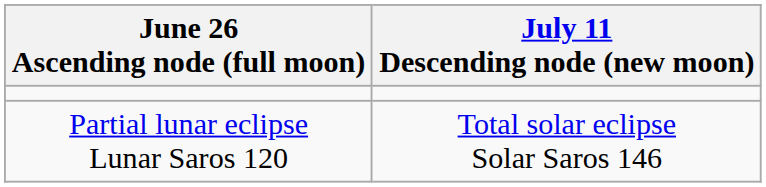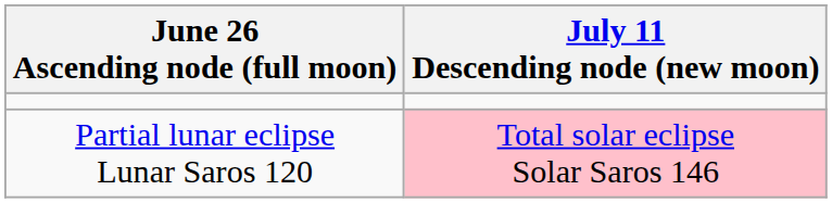row 3 | July 11 Descending node (new moon): no background -> pink background
